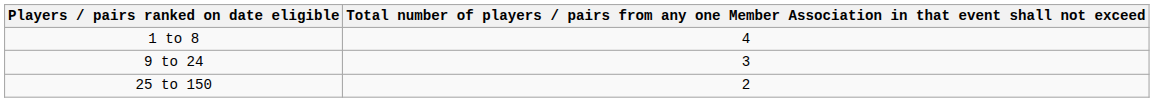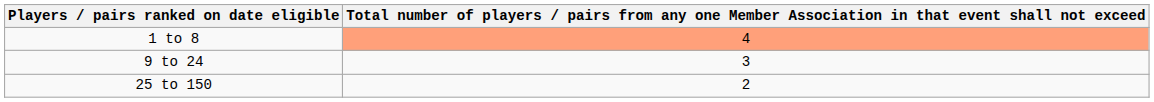1 to 8 | column 2: no background -> lightsalmon background
